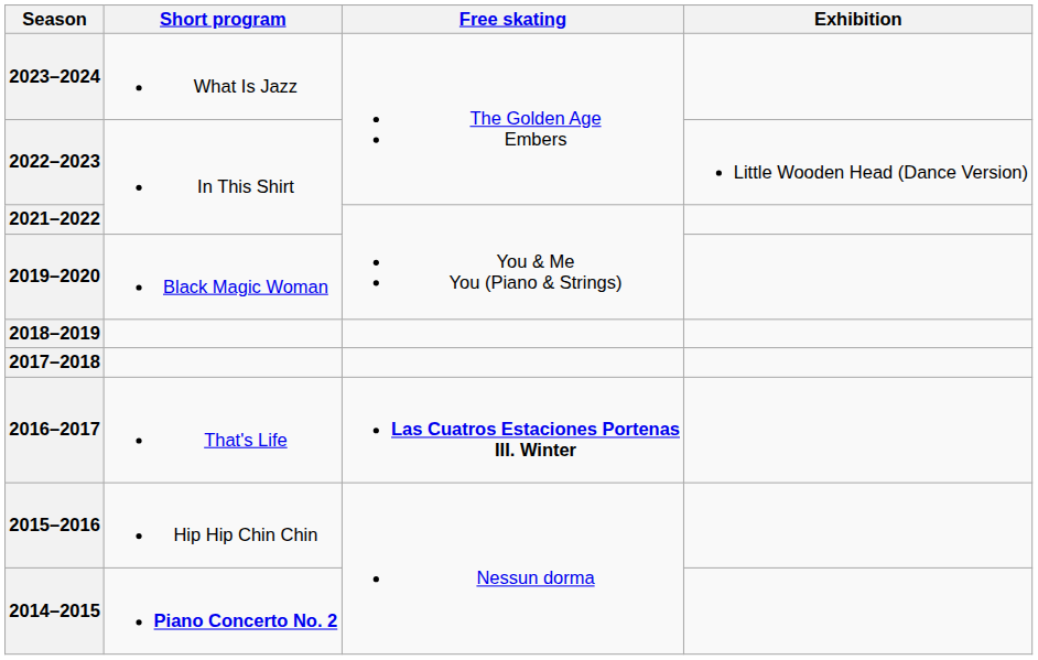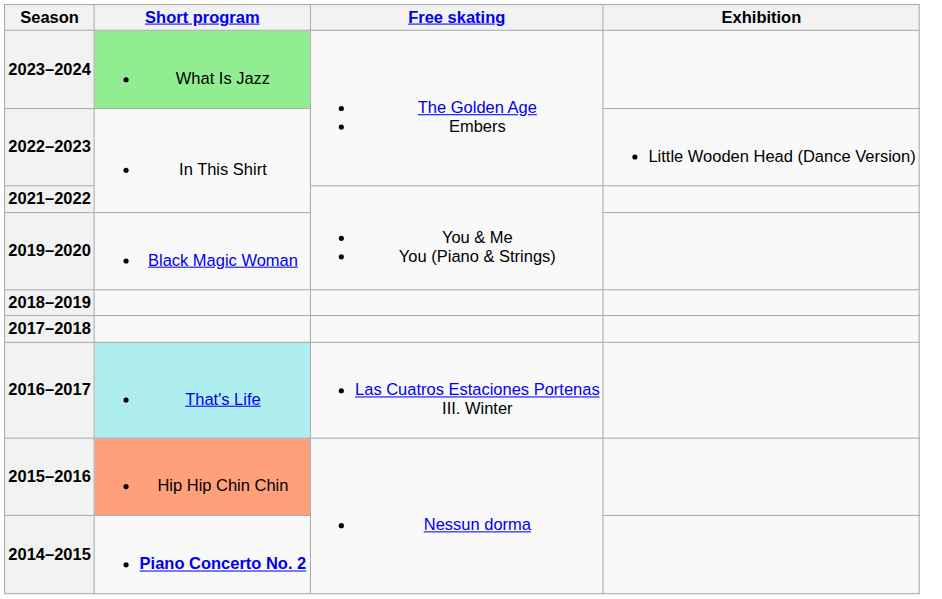2023–2024 | Short program: no background -> lightgreen background
2016–2017 | Short program: no background -> paleturquoise background
2016–2017 | Free skating: bold -> normal
2015–2016 | Short program: no background -> lightsalmon background
